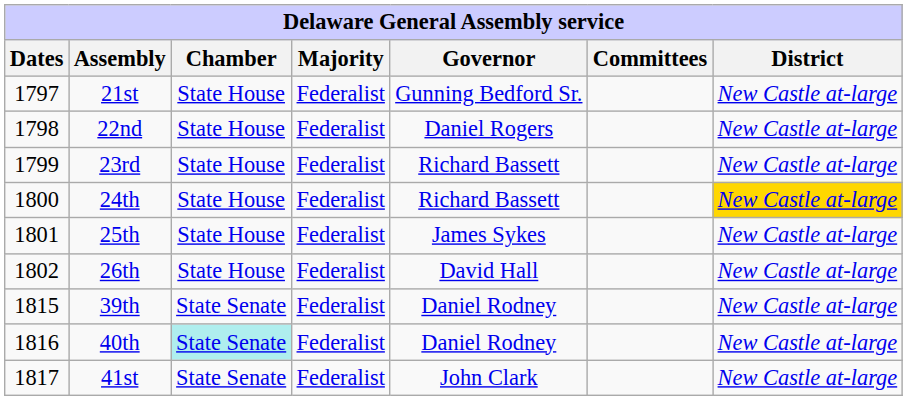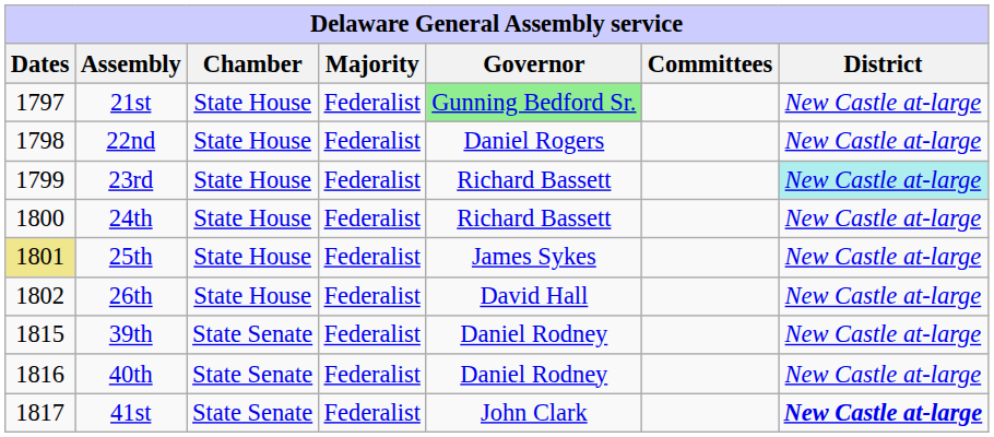21st | Governor: no background -> lightgreen background
23rd | District: no background -> paleturquoise background
24th | District: gold background -> no background
25th | Dates: no background -> khaki background
40th | Chamber: paleturquoise background -> no background
41st | District: normal -> bold
